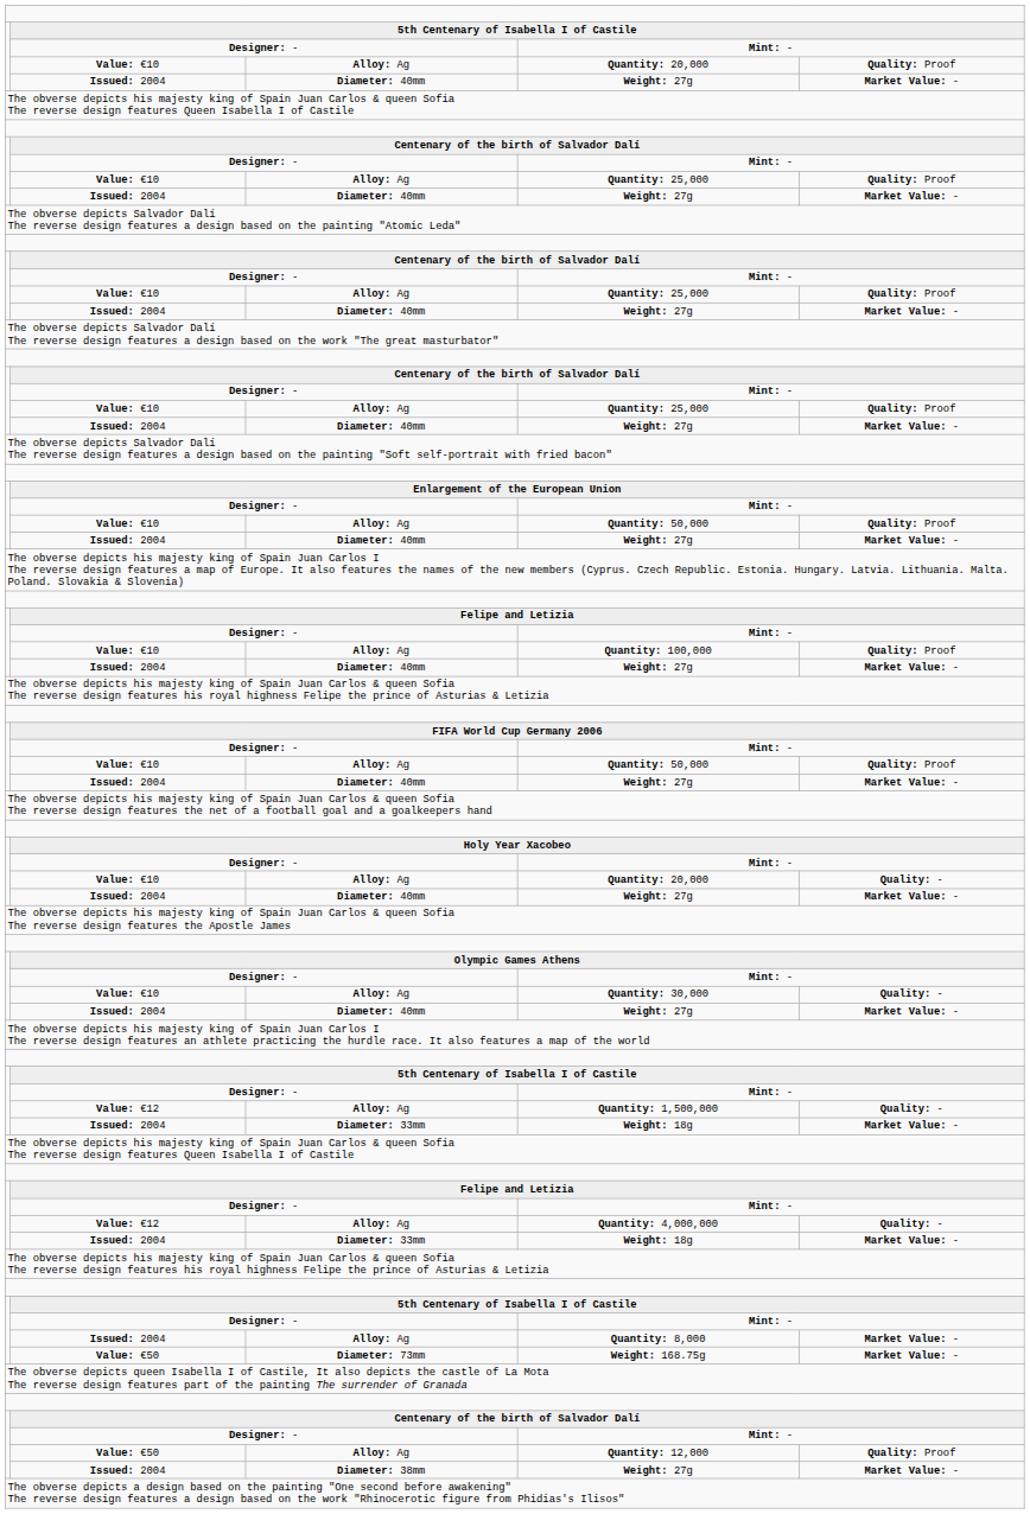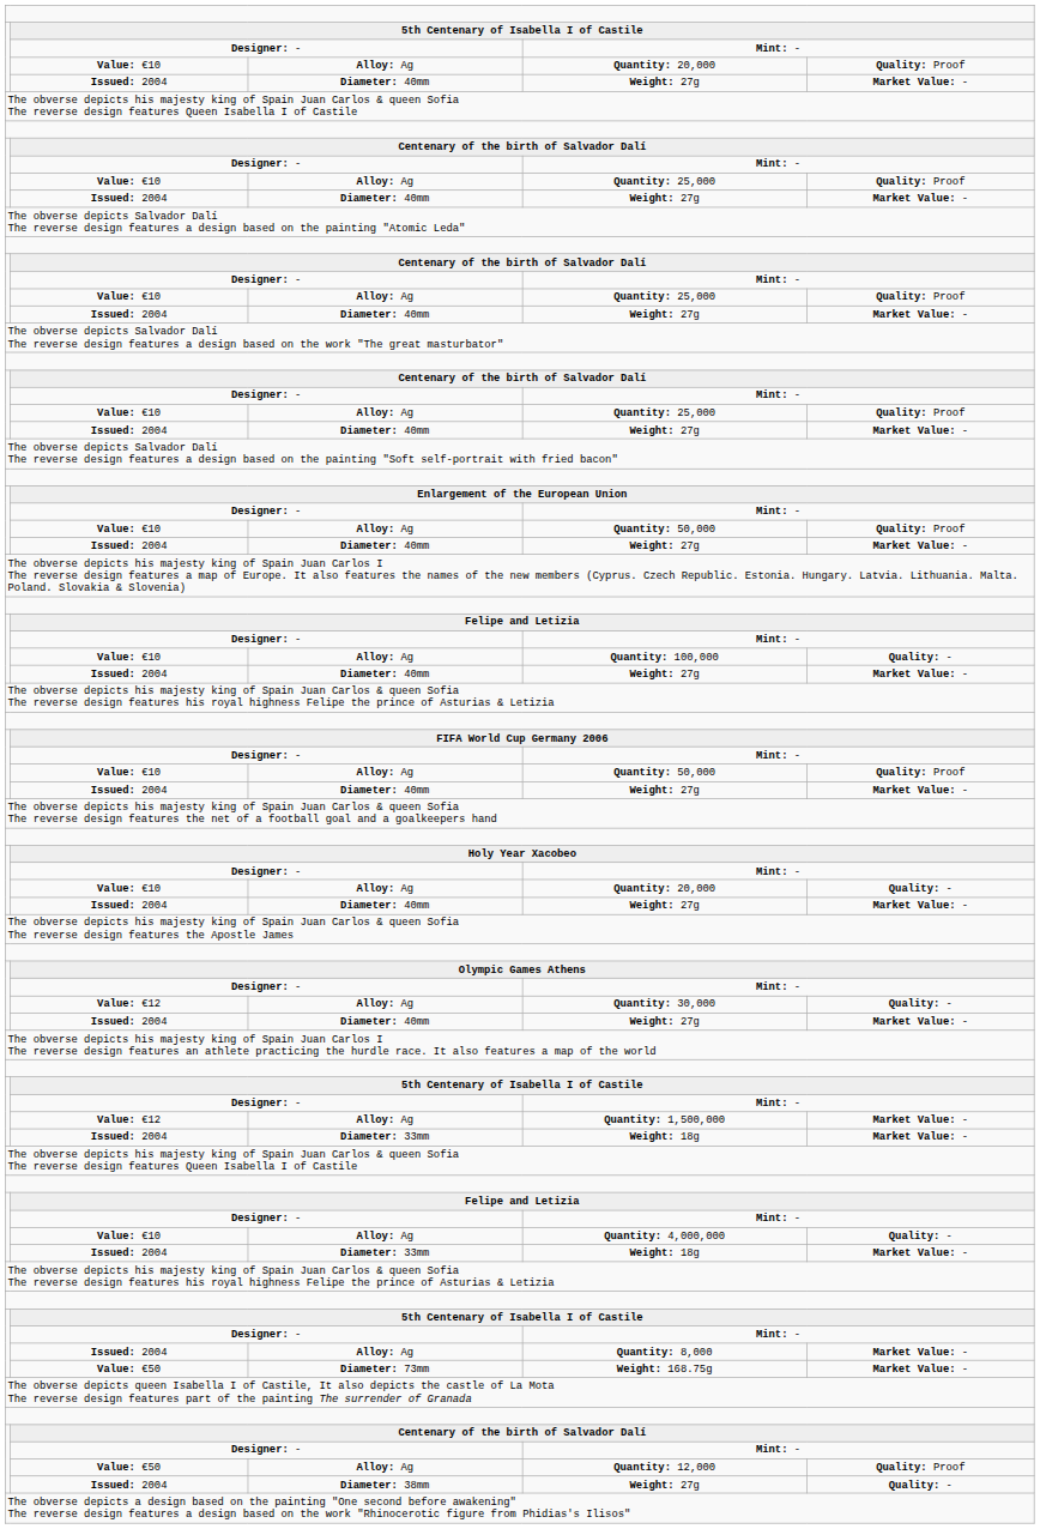Quantity: 100,000 | column 5: Quality: Proof -> Quality: -
Quantity: 30,000 | column 2: Value: €10 -> Value: €12
Quantity: 1,500,000 | column 5: Quality: - -> Market Value: -
Quantity: 4,000,000 | column 2: Value: €12 -> Value: €10
Diameter: 38mm / Weight: 27g | column 5: Market Value: - -> Quality: -
